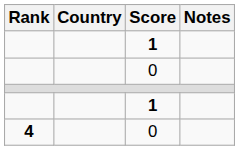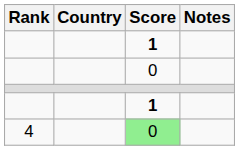4 / 0 | Rank: bold -> normal
4 / 0 | Score: no background -> lightgreen background
